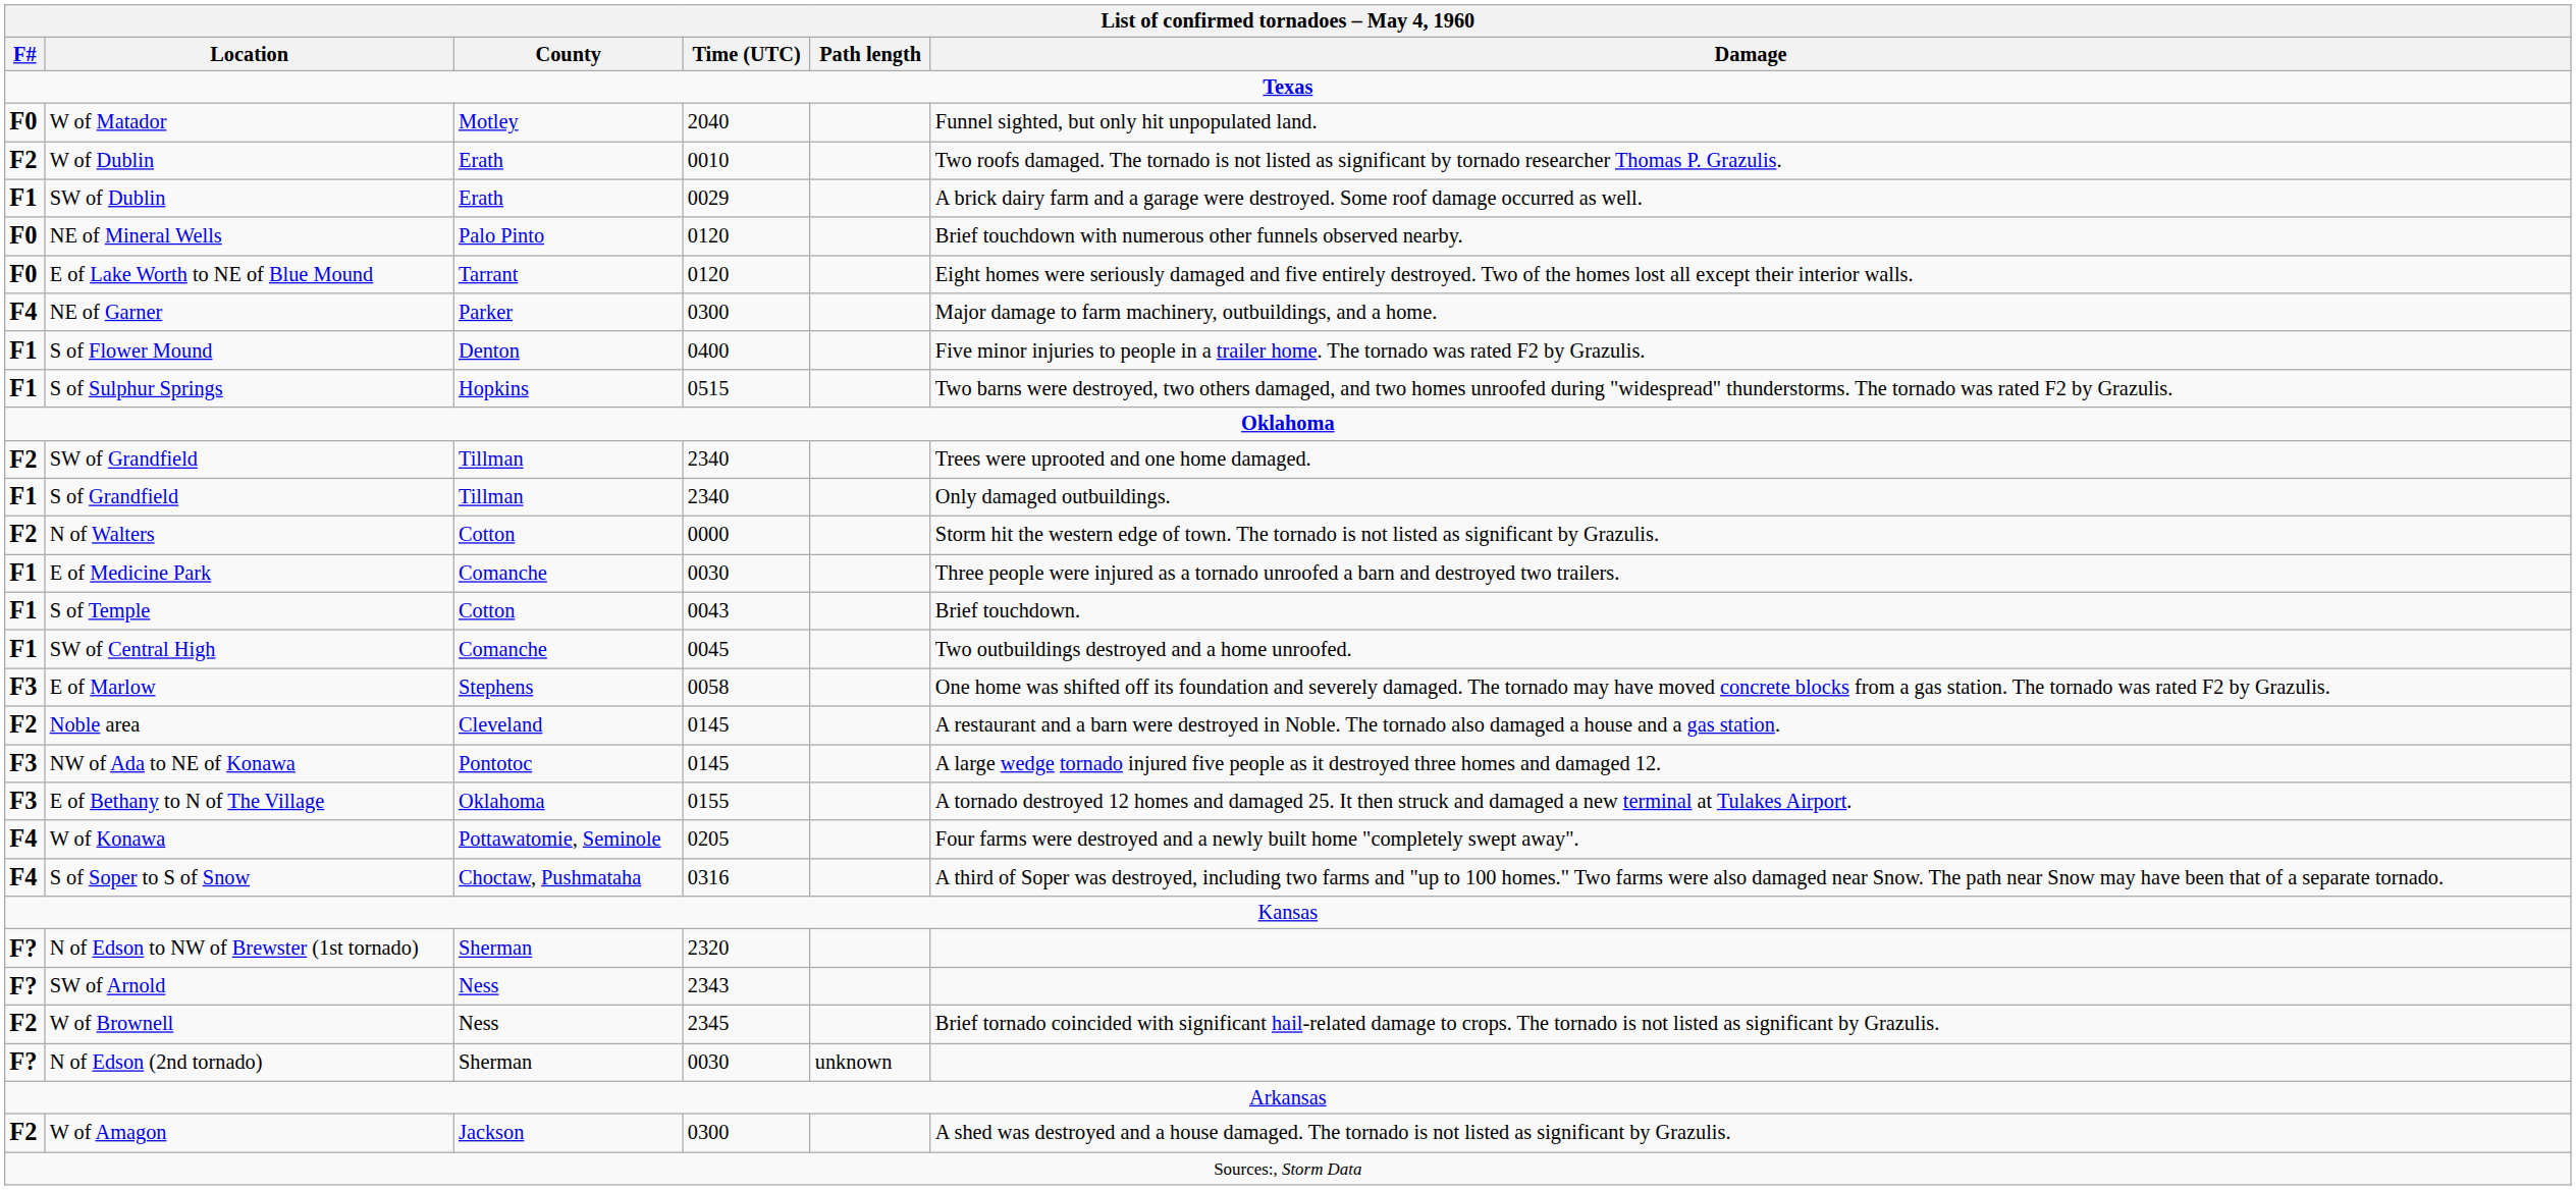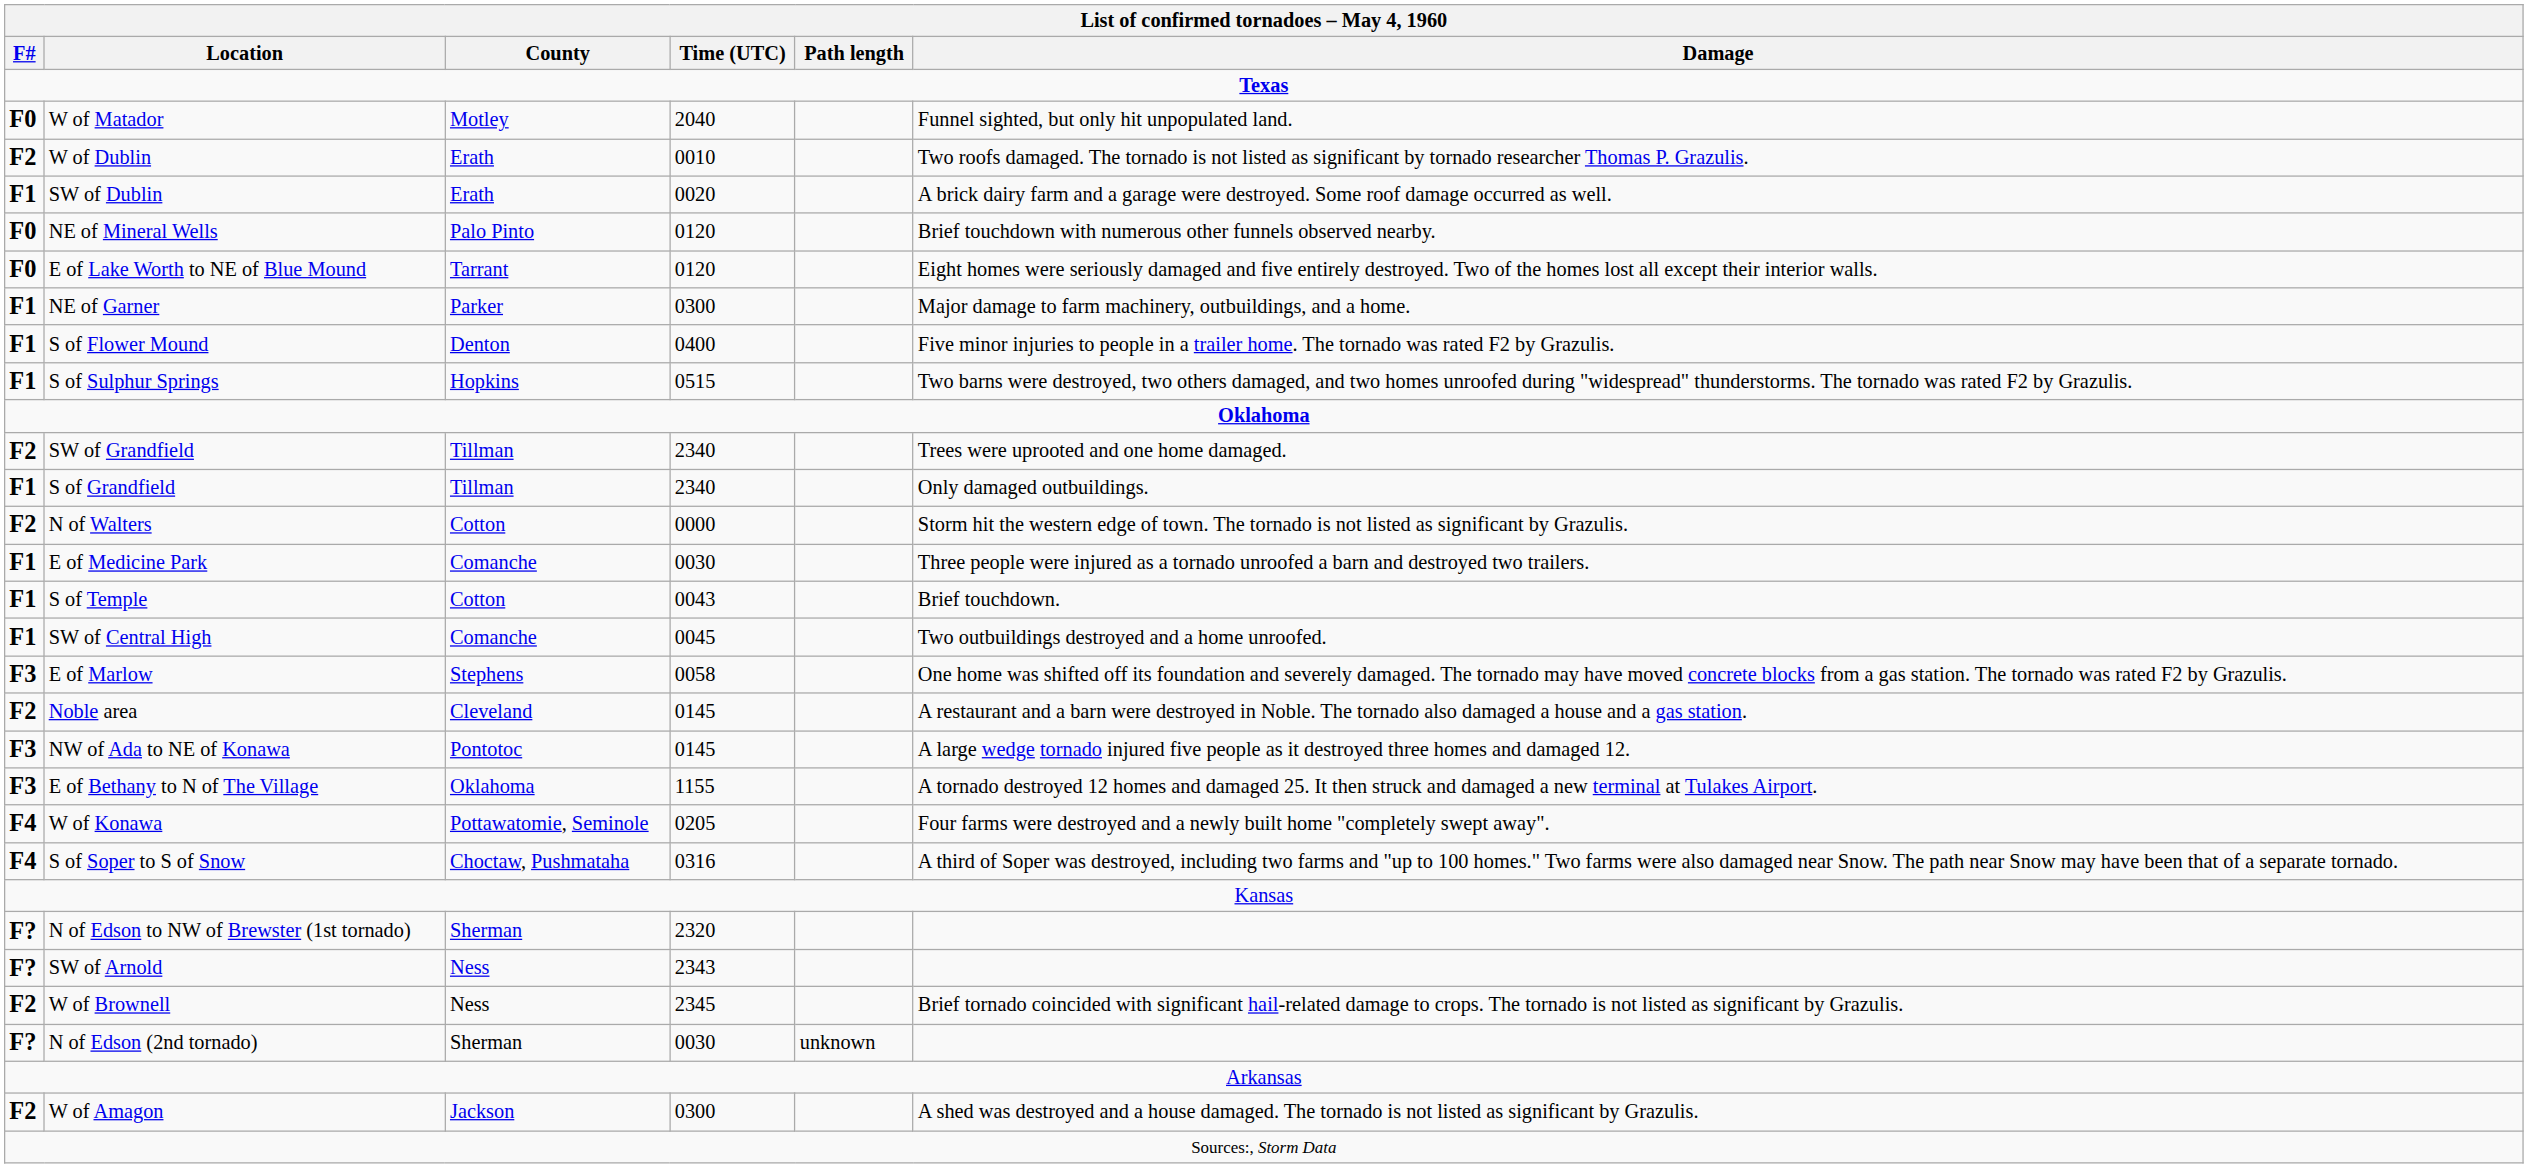SW of Dublin | List of confirmed tornadoes – May 4, 1960 / Time (UTC): 0029 -> 0020
NE of Garner | List of confirmed tornadoes – May 4, 1960 / F#: F4 -> F1
E of Bethany to N of The Village | List of confirmed tornadoes – May 4, 1960 / Time (UTC): 0155 -> 1155
